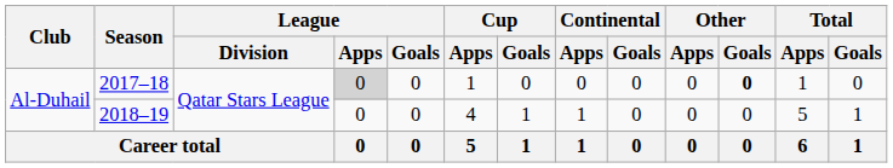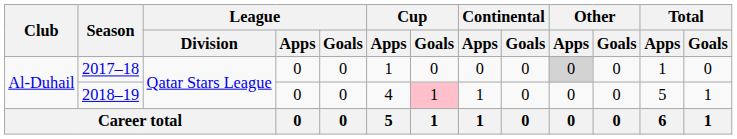2017–18 | League / Apps: lightgrey background -> no background
2017–18 | Other / Apps: no background -> lightgrey background
2017–18 | Other / Goals: bold -> normal
2018–19 | Cup / Goals: no background -> pink background
